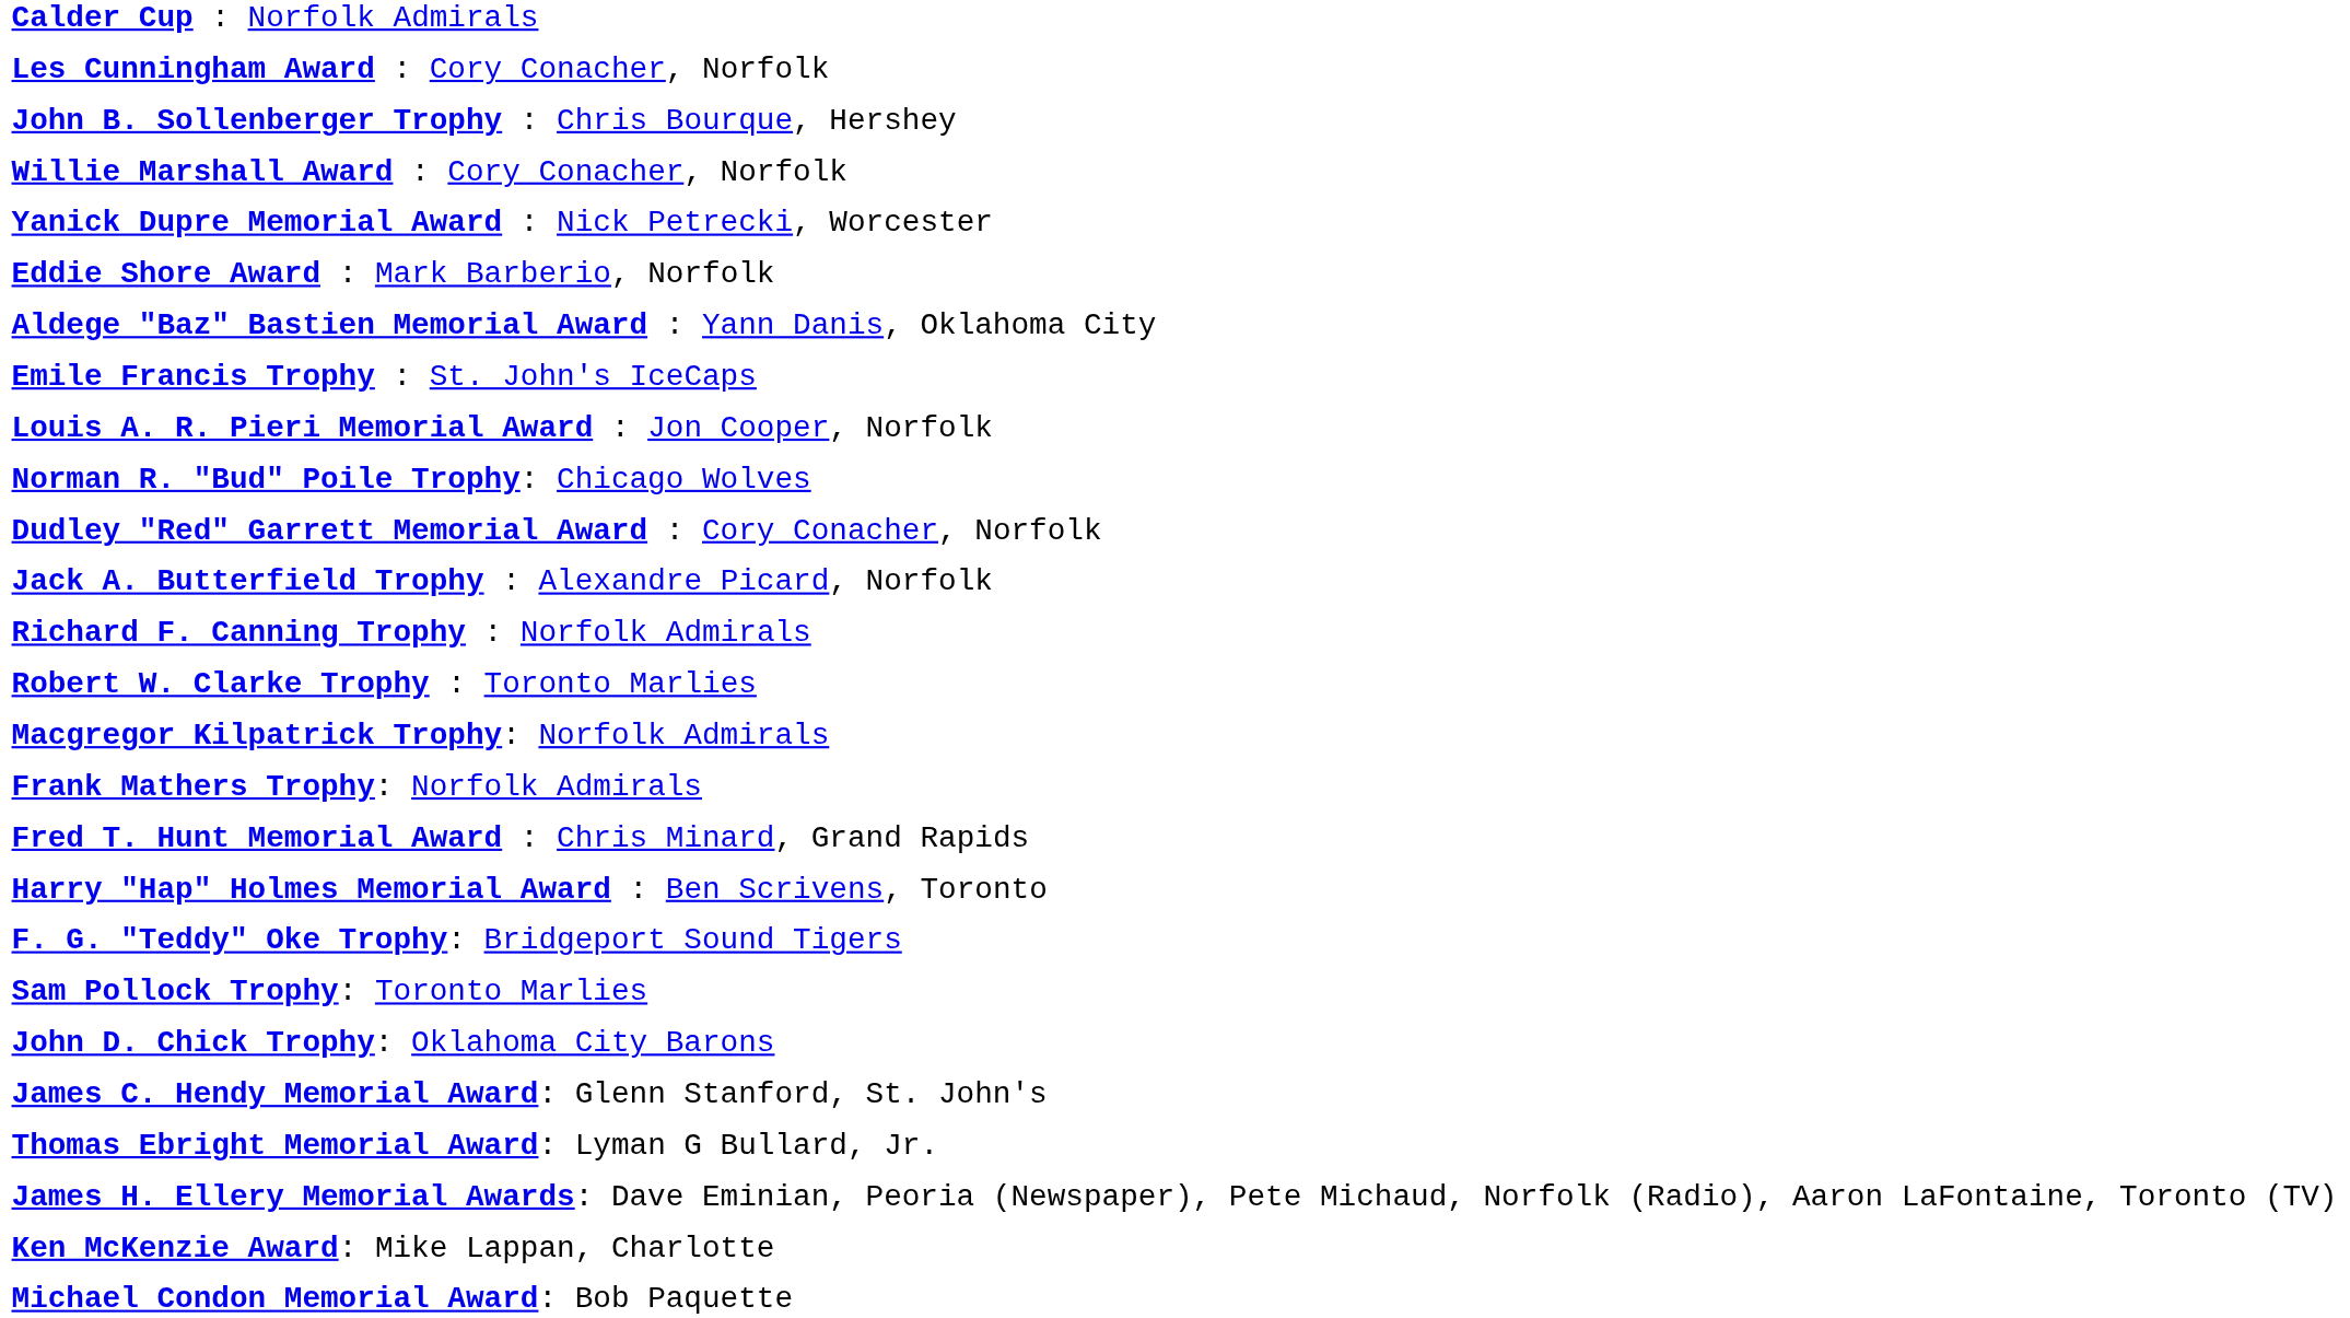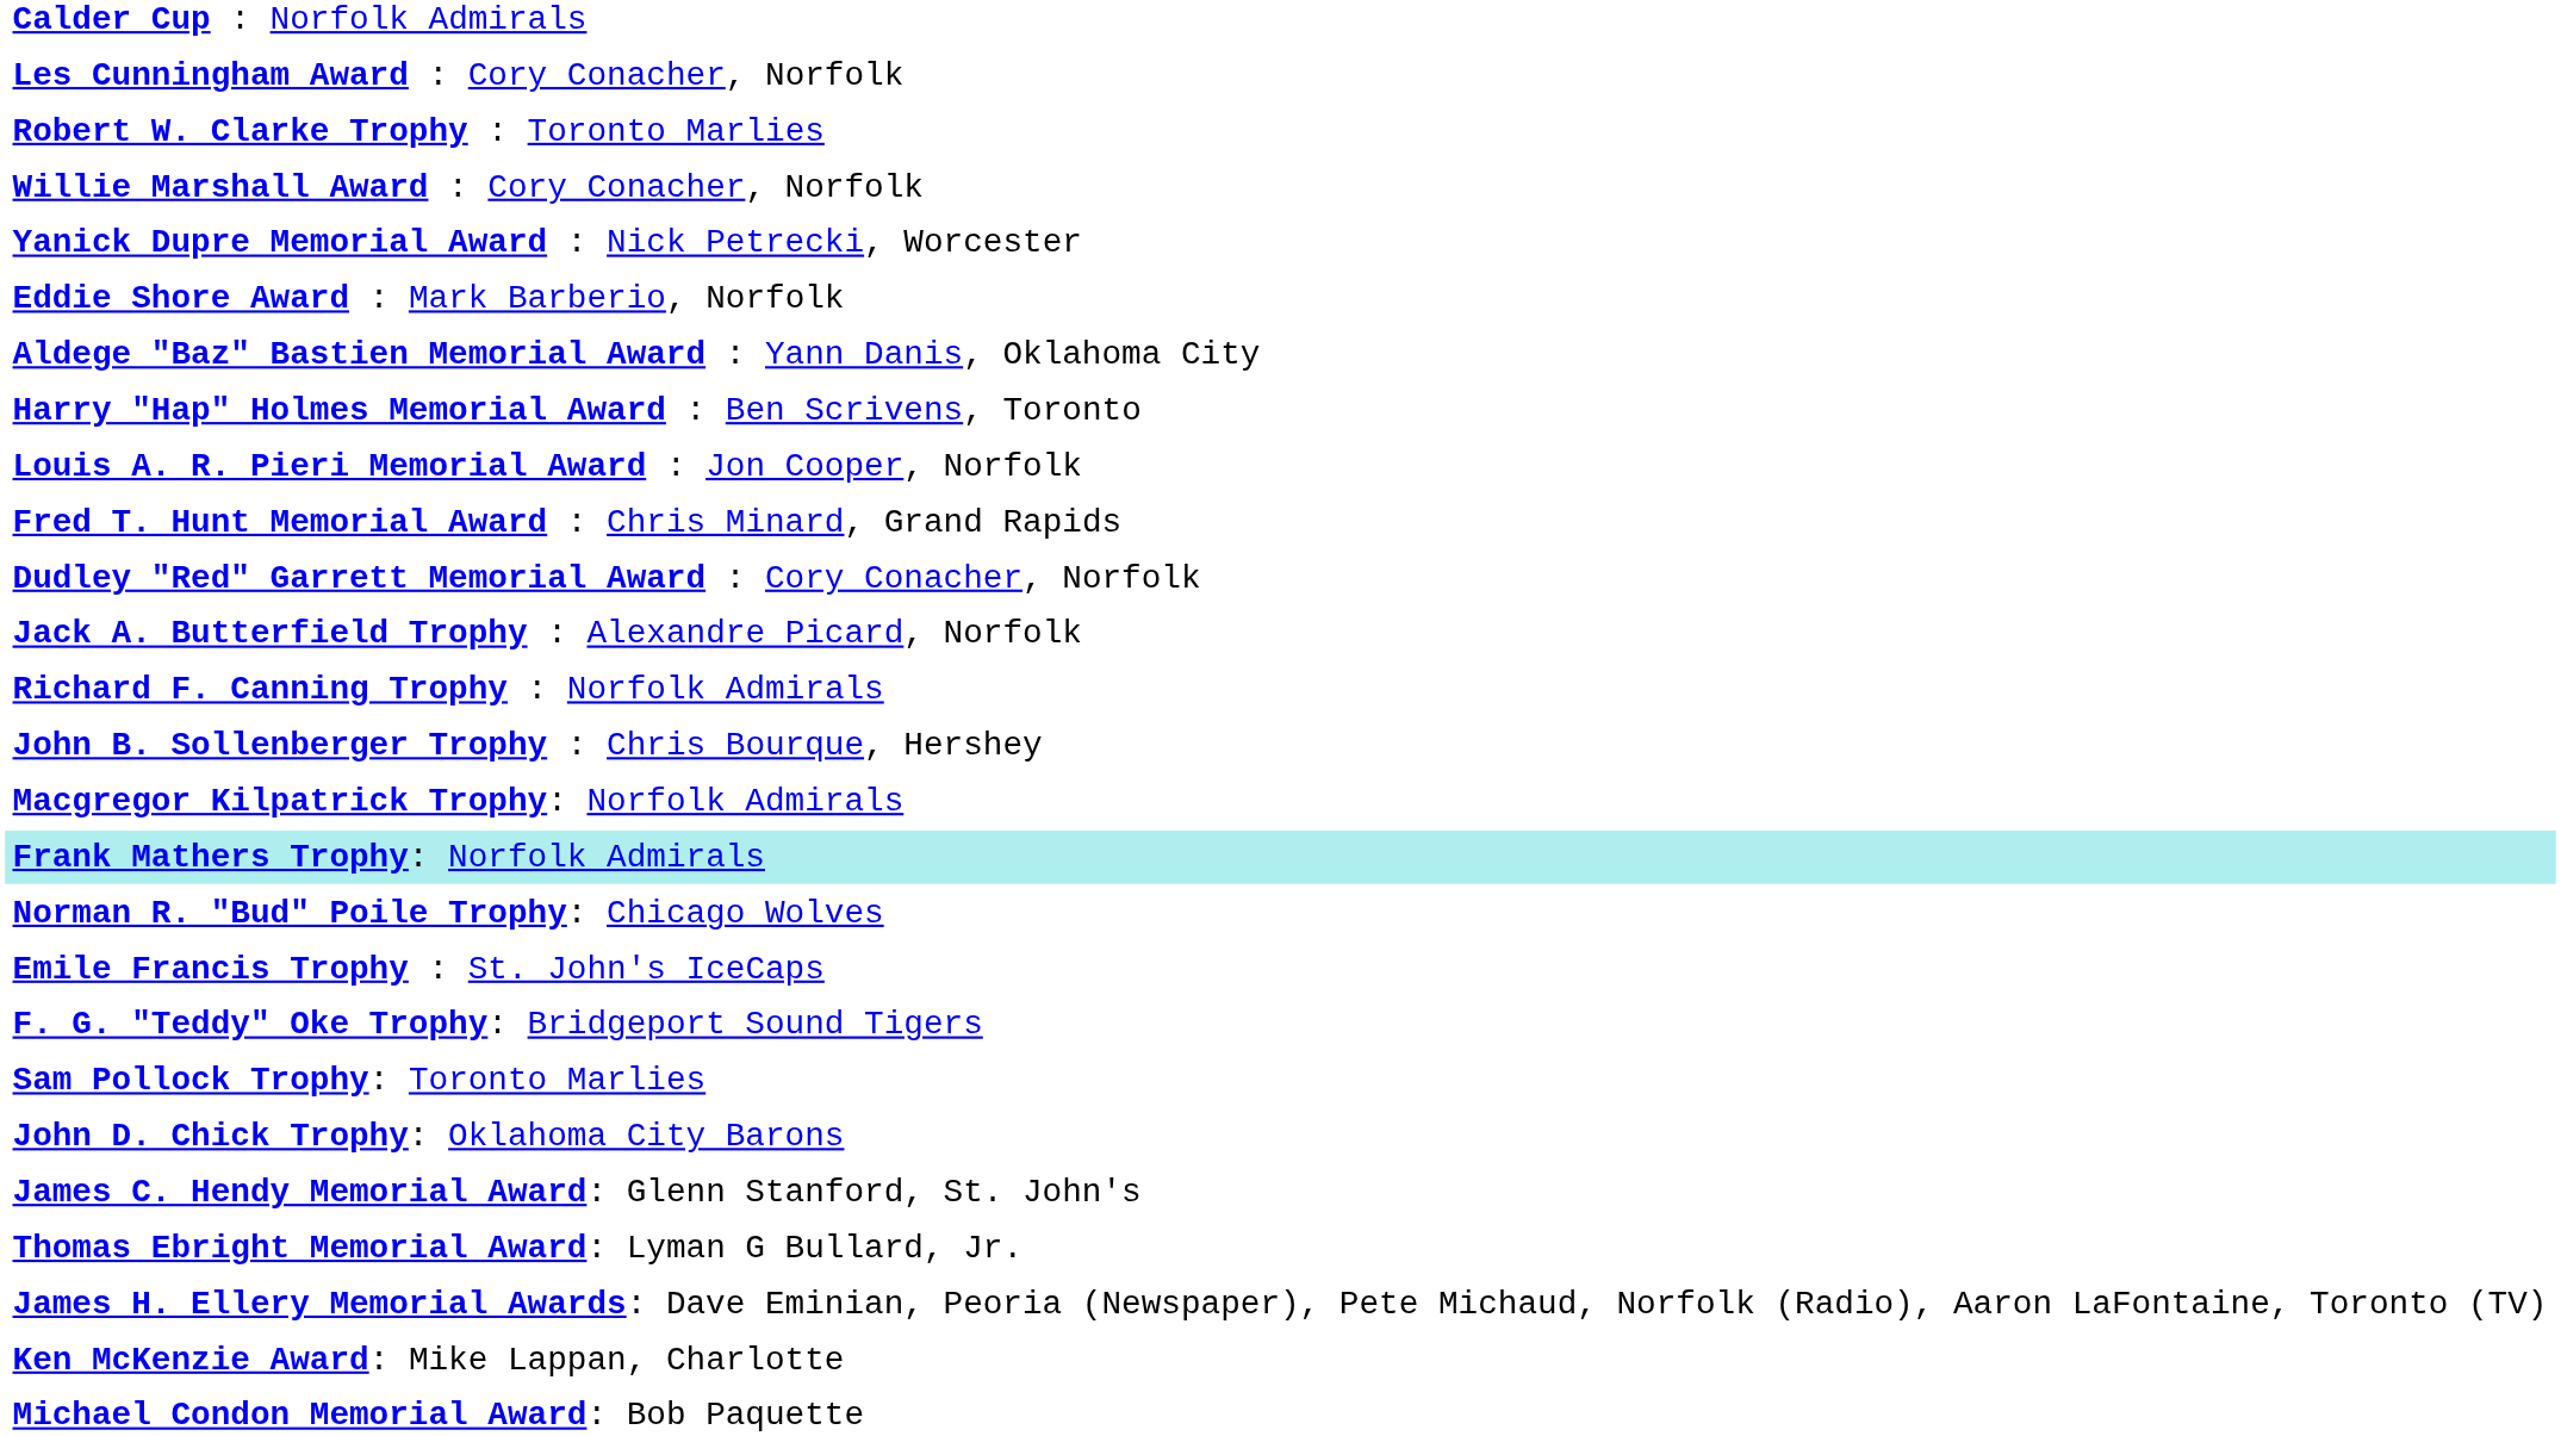row 3 | column 1: John B. Sollenberger Trophy : Chris Bourque, Hershey -> Robert W. Clarke Trophy : Toronto Marlies
row 8 | column 1: Emile Francis Trophy : St. John's IceCaps -> Harry "Hap" Holmes Memorial Award : Ben Scrivens, Toronto
row 10 | column 1: Norman R. "Bud" Poile Trophy: Chicago Wolves -> Fred T. Hunt Memorial Award : Chris Minard, Grand Rapids
row 14 | column 1: Robert W. Clarke Trophy : Toronto Marlies -> John B. Sollenberger Trophy : Chris Bourque, Hershey
row 16 | column 1: no background -> paleturquoise background
row 17 | column 1: Fred T. Hunt Memorial Award : Chris Minard, Grand Rapids -> Norman R. "Bud" Poile Trophy: Chicago Wolves
row 18 | column 1: Harry "Hap" Holmes Memorial Award : Ben Scrivens, Toronto -> Emile Francis Trophy : St. John's IceCaps
